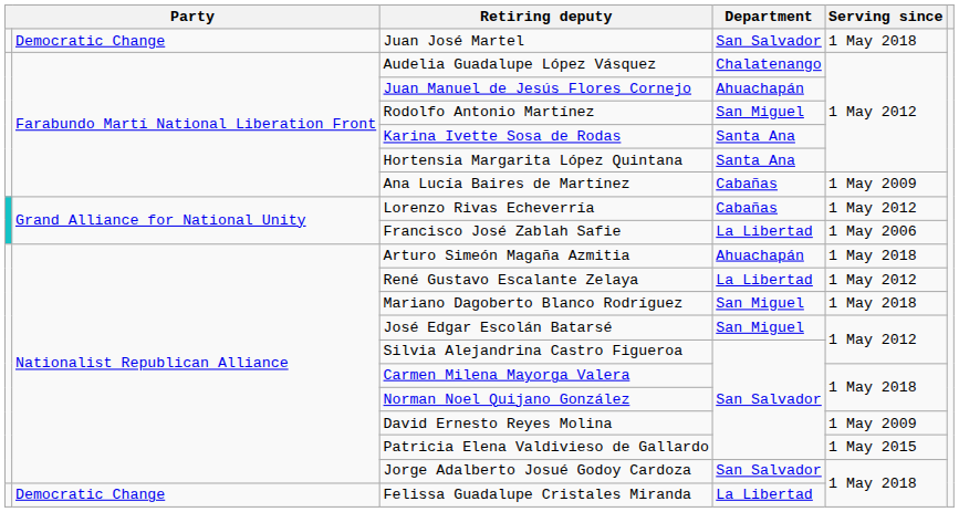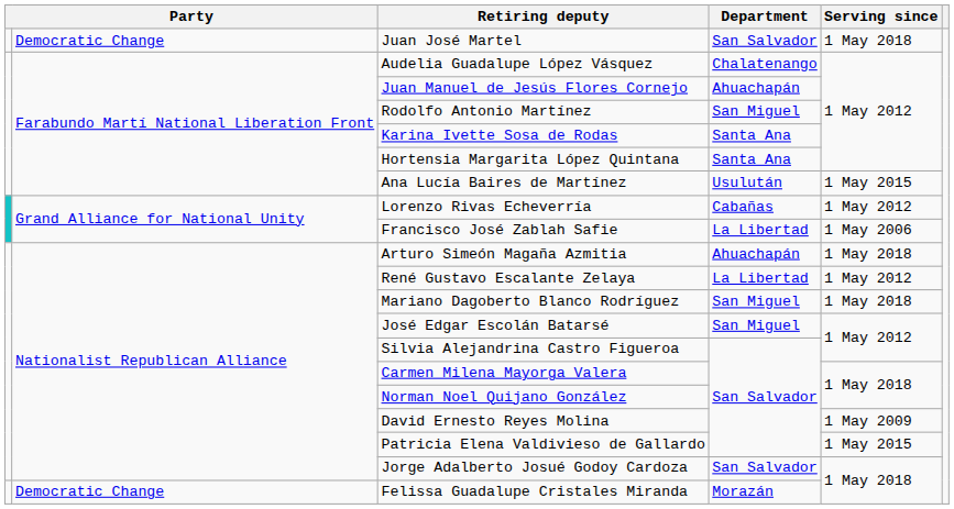Ana Lucía Baires de Martínez | Department: Cabañas -> Usulután
Ana Lucía Baires de Martínez | Serving since: 1 May 2009 -> 1 May 2015
Felissa Guadalupe Cristales Miranda | Department: La Libertad -> Morazán
